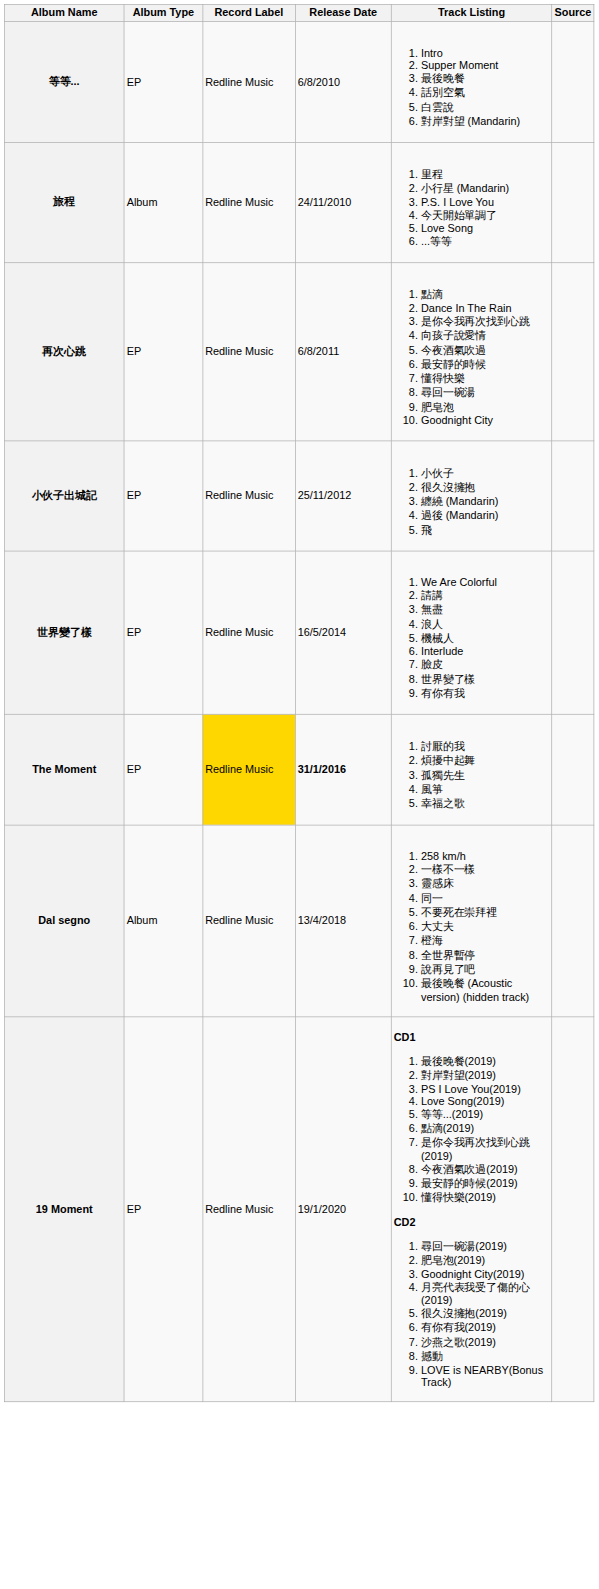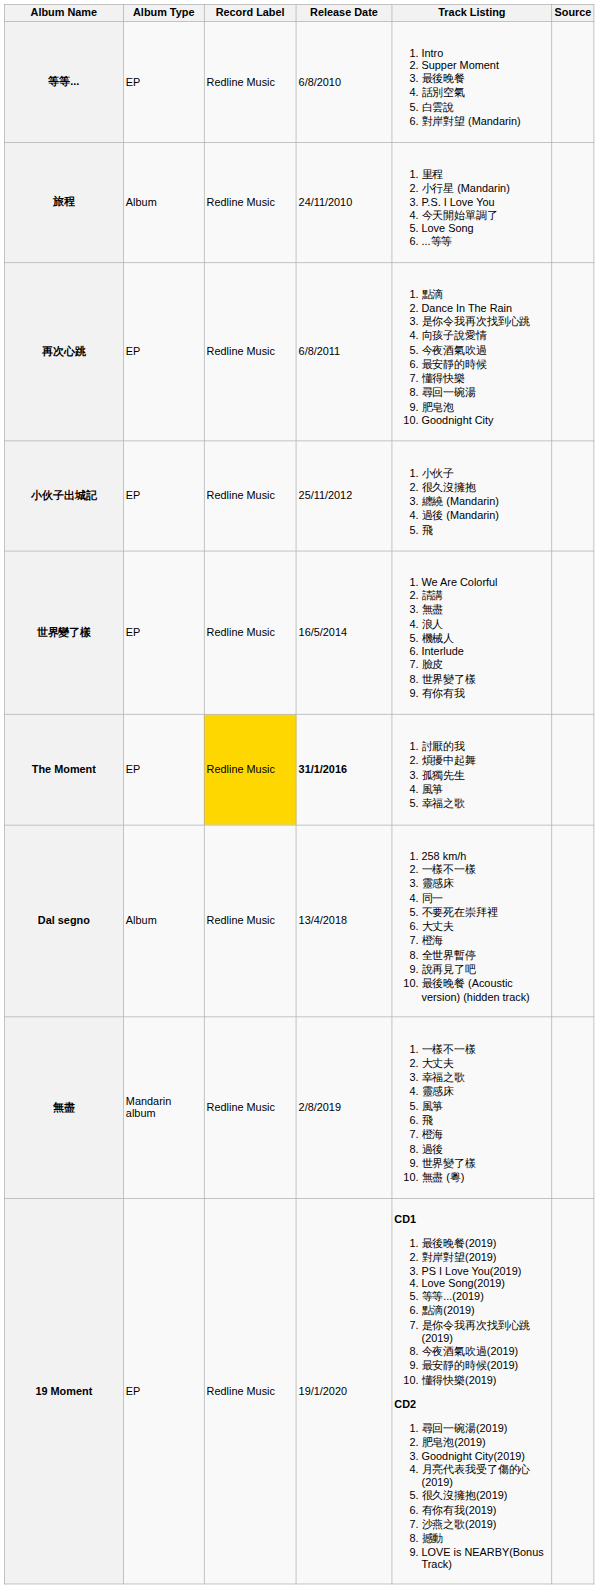+ row: 無盡 | Mandarin album | Redline Music | 2/8/2019 | 一樣不一樣 大丈夫 幸福之歌 靈感床 風箏 飛 橙海 過後 世界變了樣 無盡 (粵)
